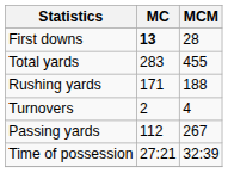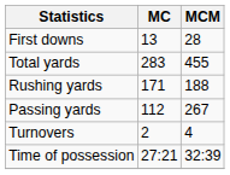First downs | MC: bold -> normal
rows swapped: Passing yards <-> Turnovers
